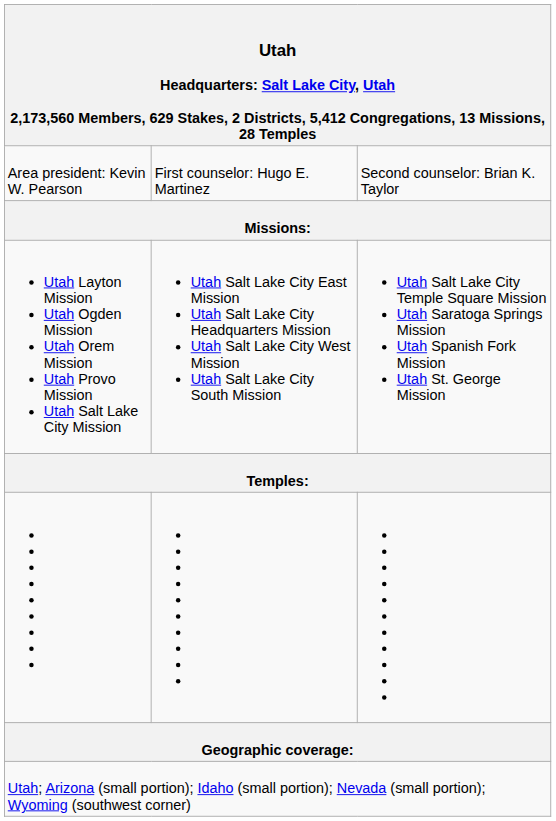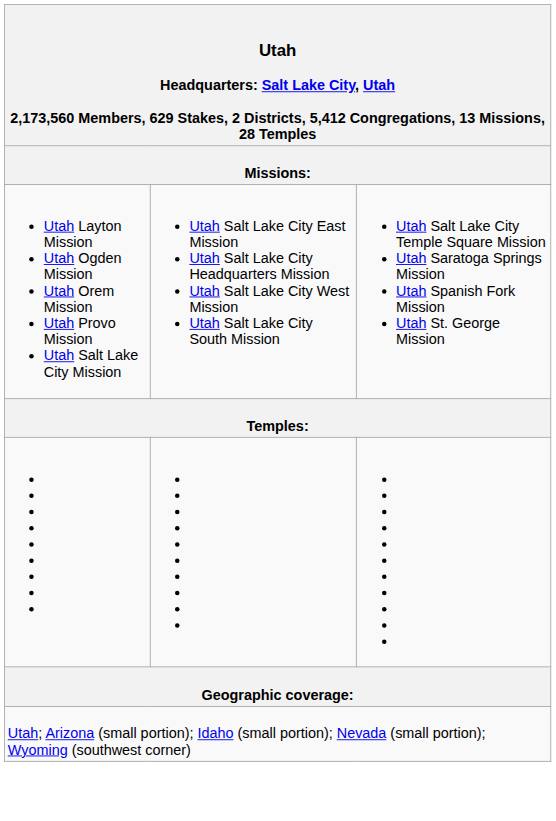- row: Area president: Kevin W. Pearson | First counselor: Hugo E. Martinez | Second counselor: Brian K. Taylor
